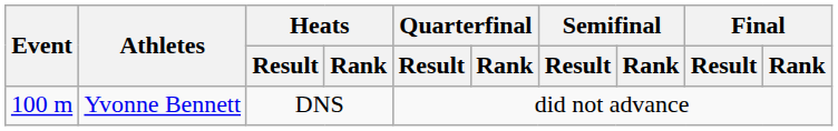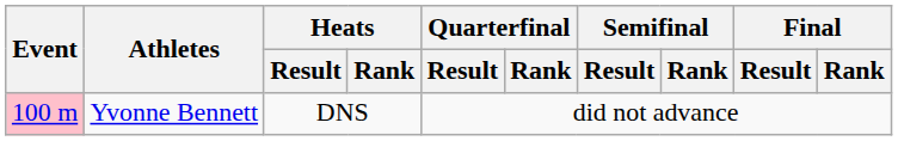Yvonne Bennett | Event: no background -> pink background
